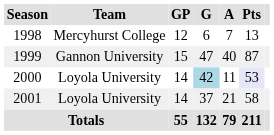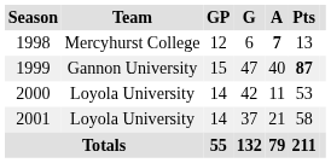1998 | A: normal -> bold
1999 | Pts: normal -> bold
2000 | G: lightblue background -> no background
2000 | Pts: lavender background -> no background
